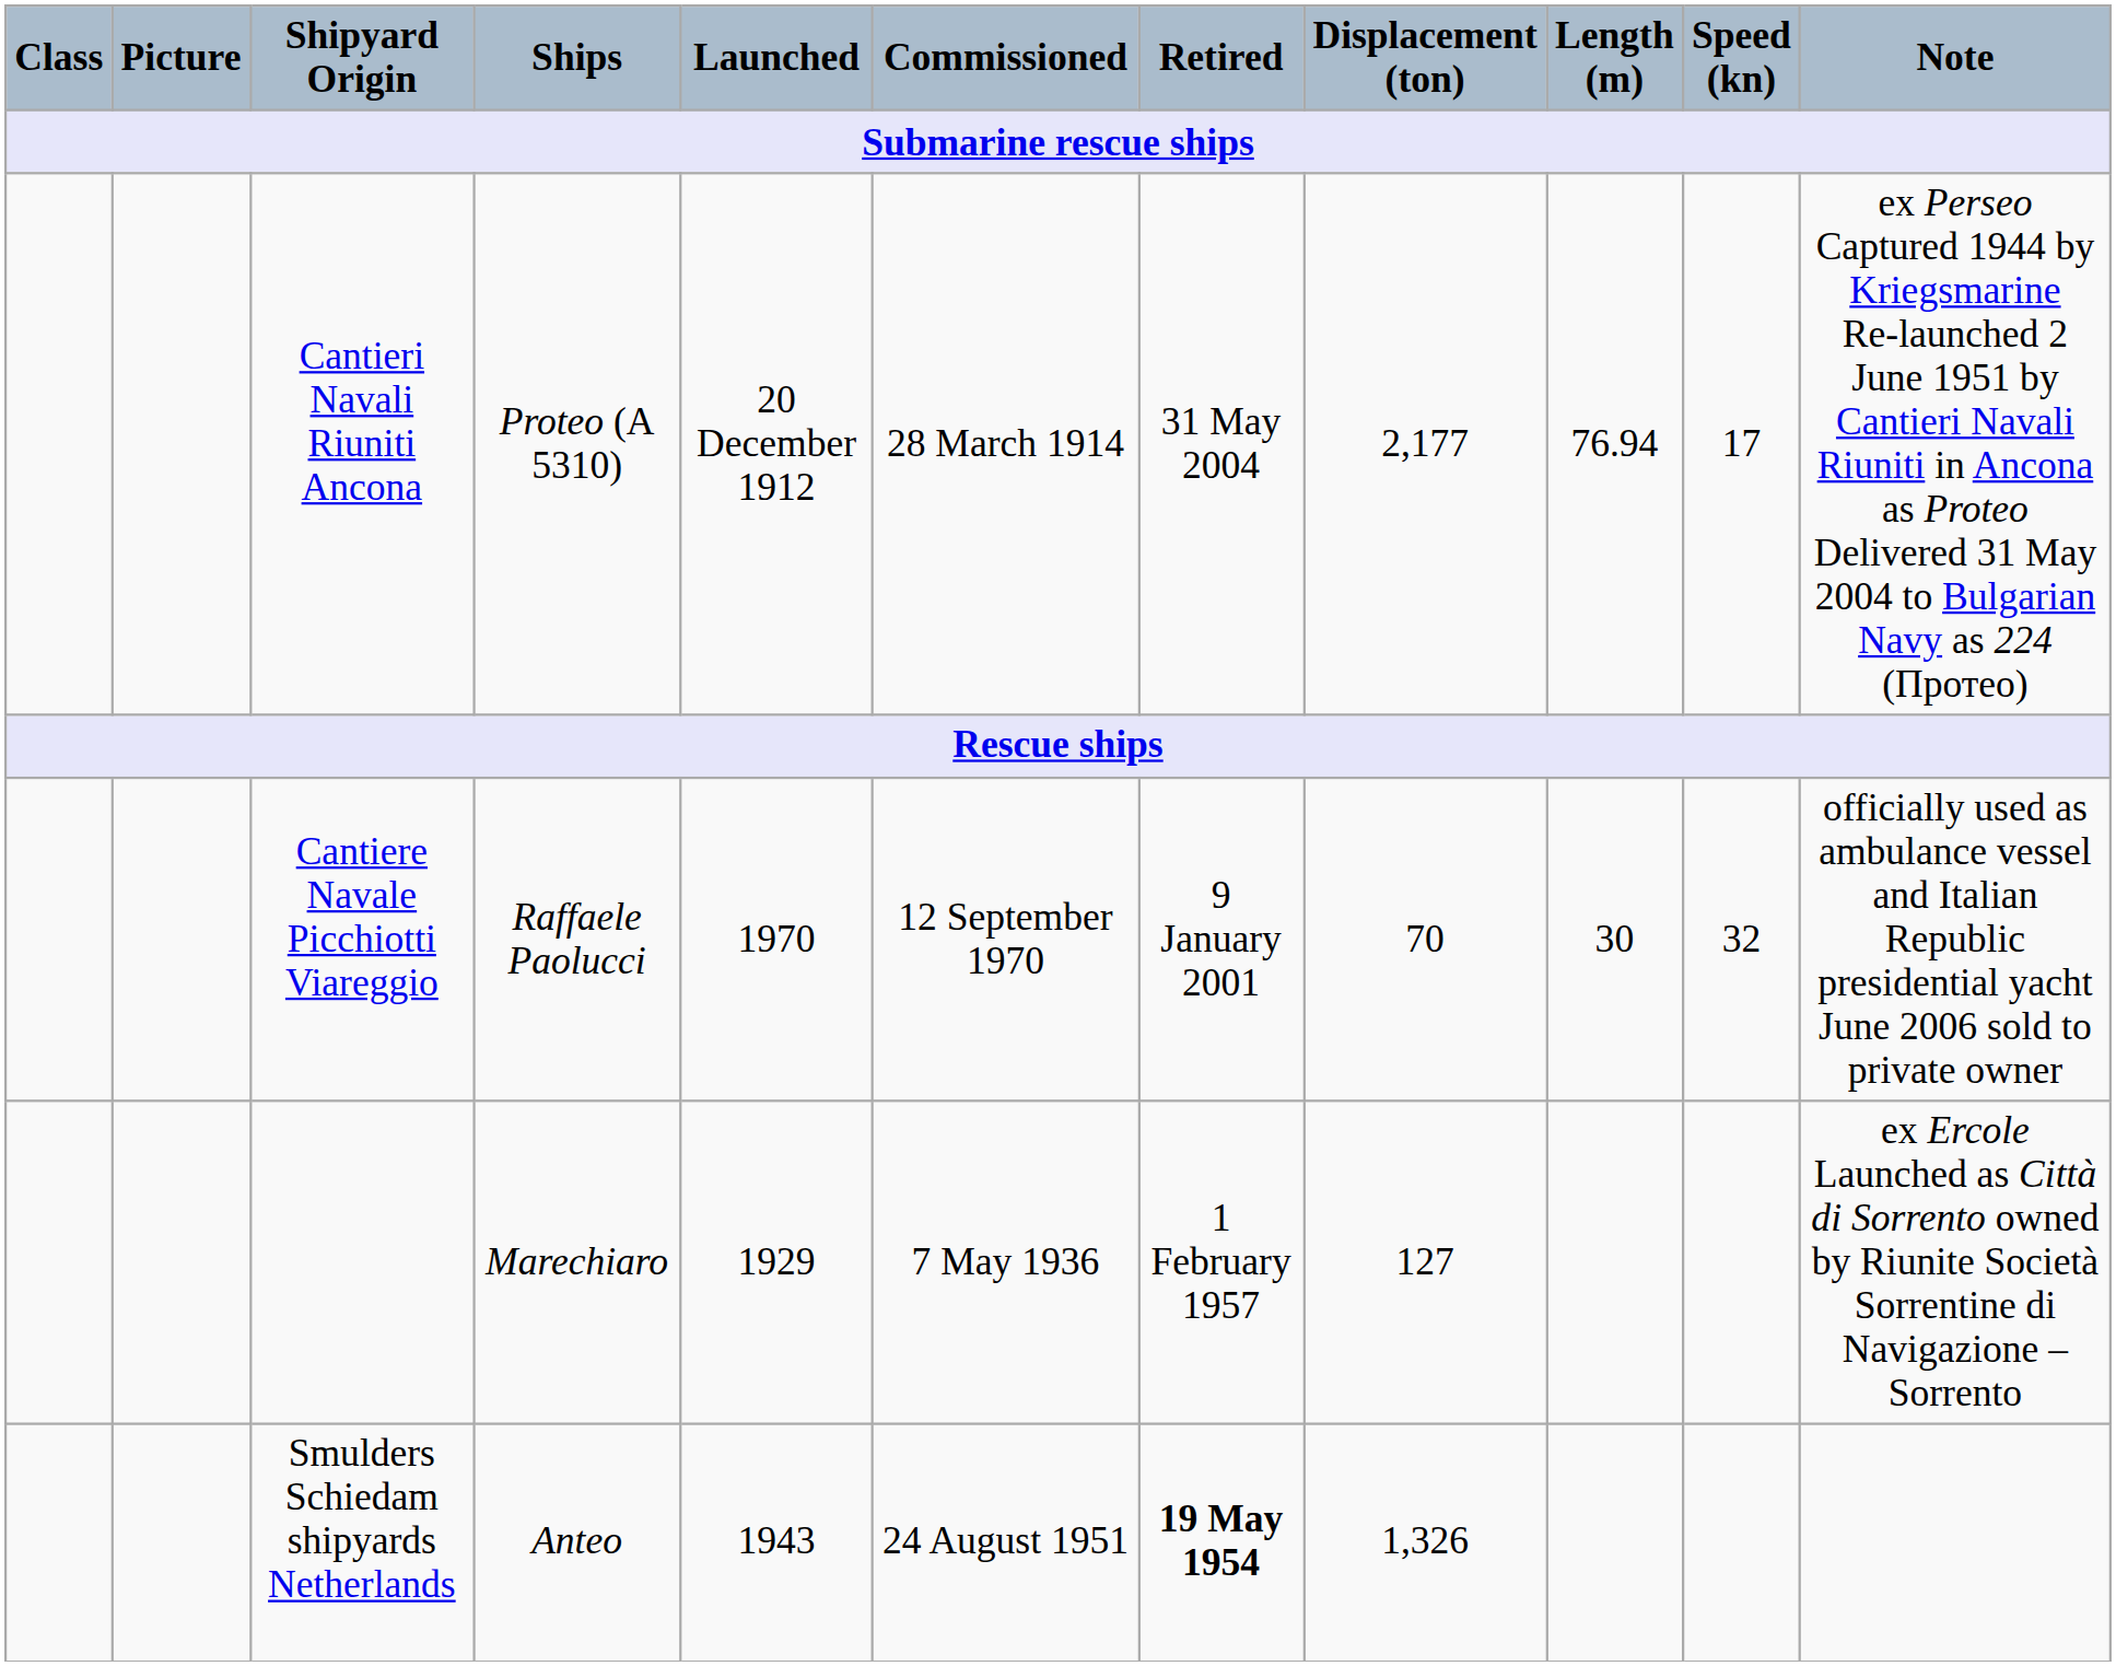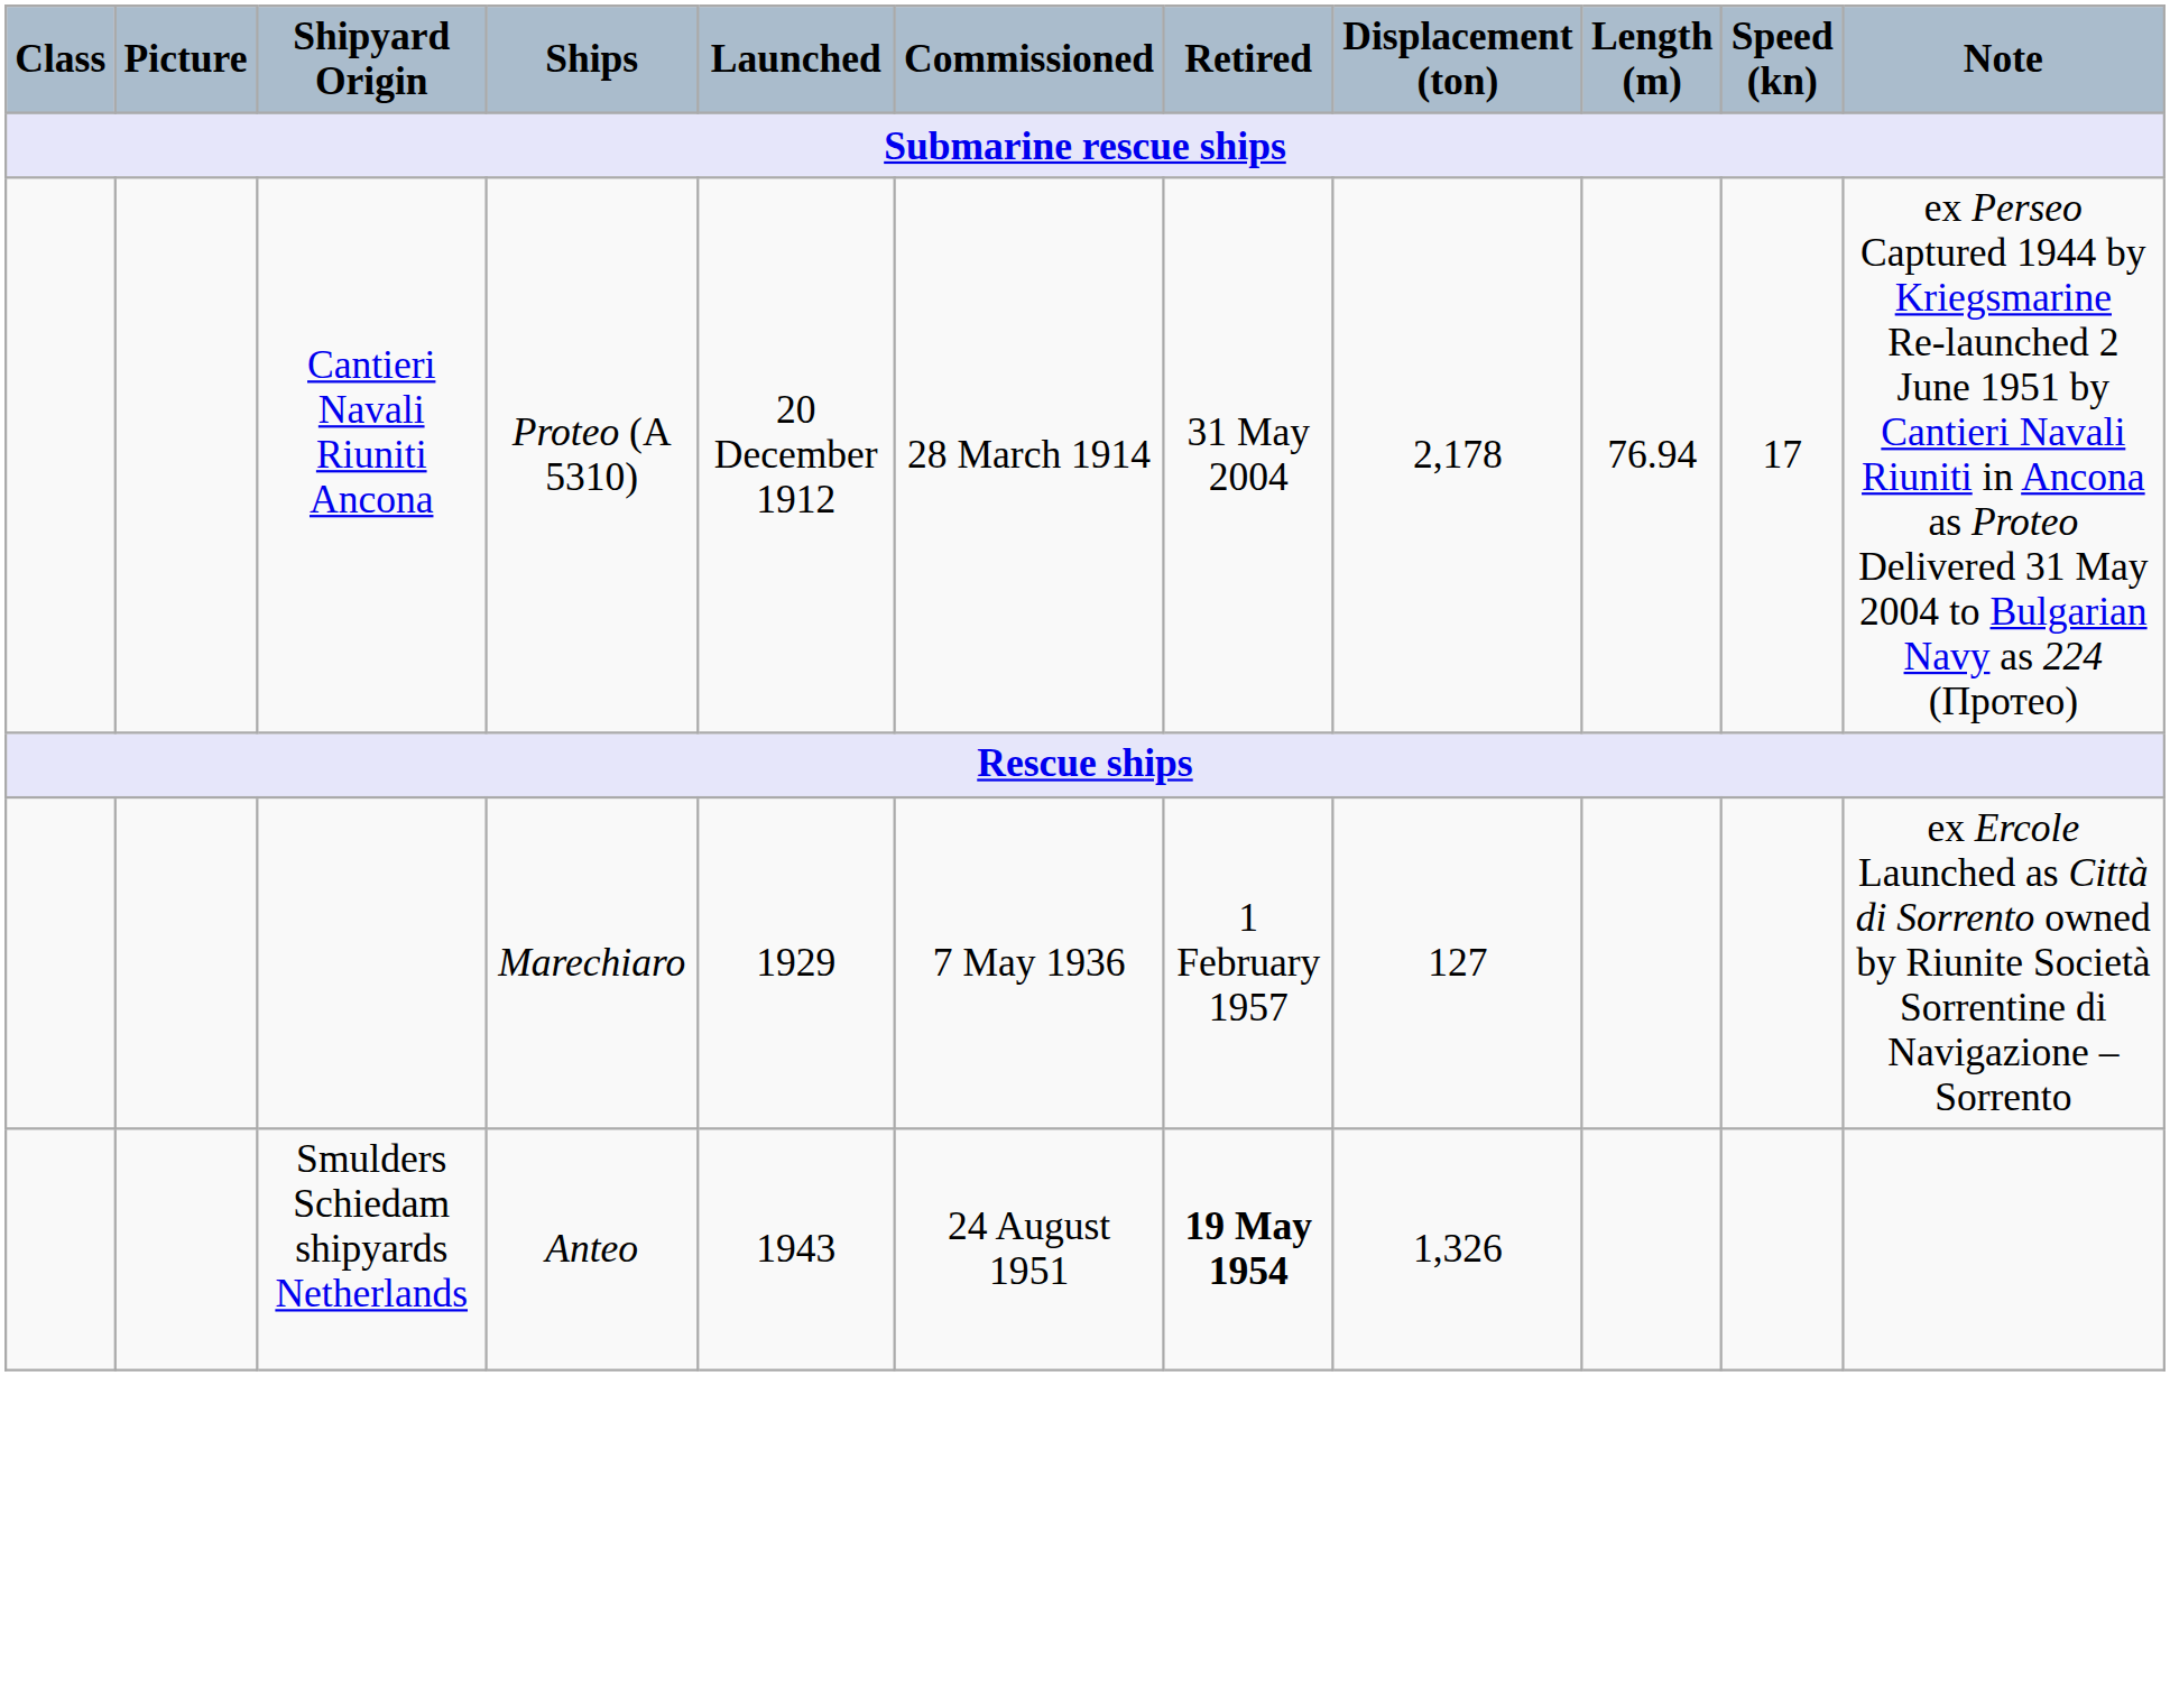Cantieri Navali Riuniti Ancona | Displacement (ton): 2,177 -> 2,178
- row: Cantiere Navale Picchiotti Viareggio | Raffaele Paolucci | 1970 | 12 September 1970 | 9 January 2001 | 70 | 30 | 32 | officially used as ambulance vessel and Italian Republic presidential yacht June 2006 sold to private owner
